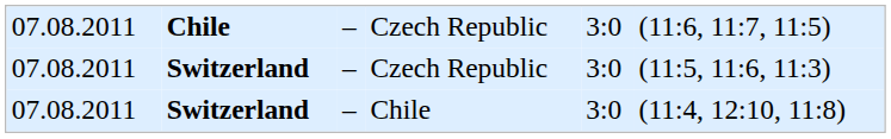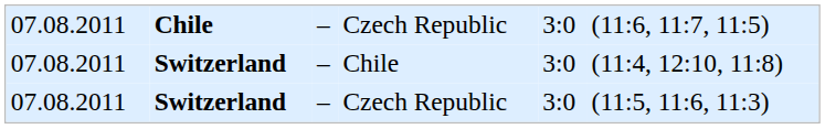row 2 | column 4: Czech Republic -> Chile
row 2 | column 6: (11:5, 11:6, 11:3) -> (11:4, 12:10, 11:8)
row 3 | column 4: Chile -> Czech Republic
row 3 | column 6: (11:4, 12:10, 11:8) -> (11:5, 11:6, 11:3)
